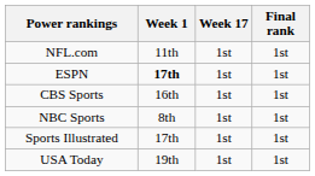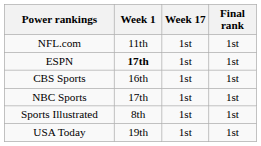NBC Sports | Week 1: 8th -> 17th
Sports Illustrated | Week 1: 17th -> 8th
